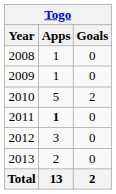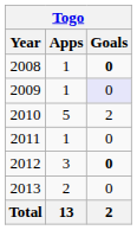2008 | Goals: normal -> bold
2009 | Goals: no background -> lavender background
2011 | Apps: bold -> normal
2012 | Goals: normal -> bold
